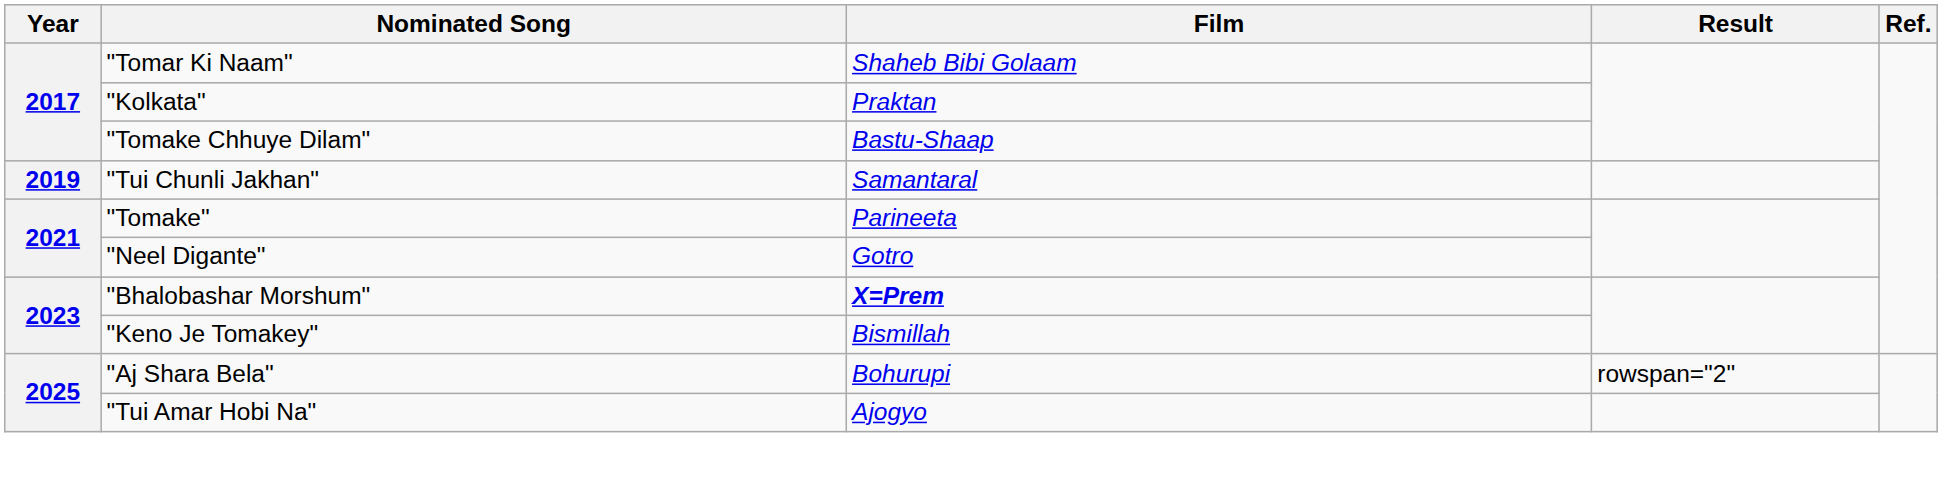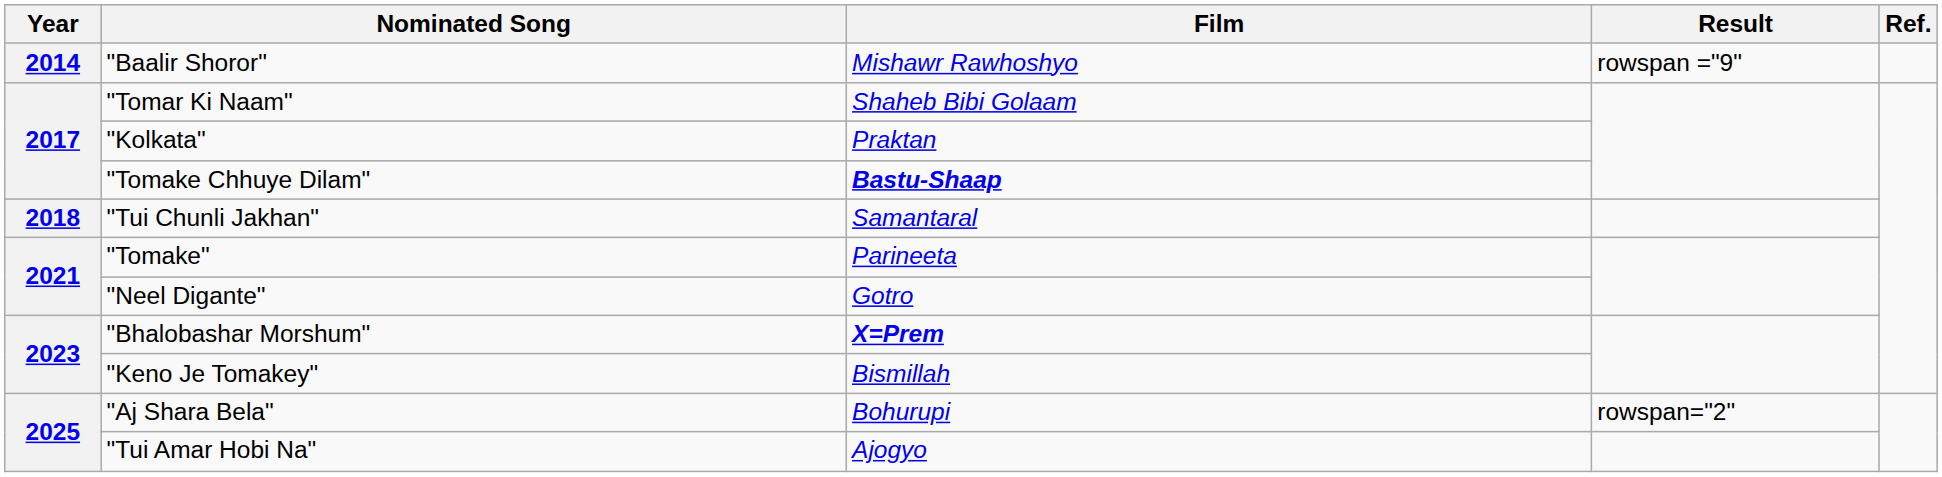+ row: 2014 | "Baalir Shoror" | Mishawr Rawhoshyo | rowspan ="9"
"Tomake Chhuye Dilam" | Film: normal -> bold
"Tui Chunli Jakhan" | Year: 2019 -> 2018
